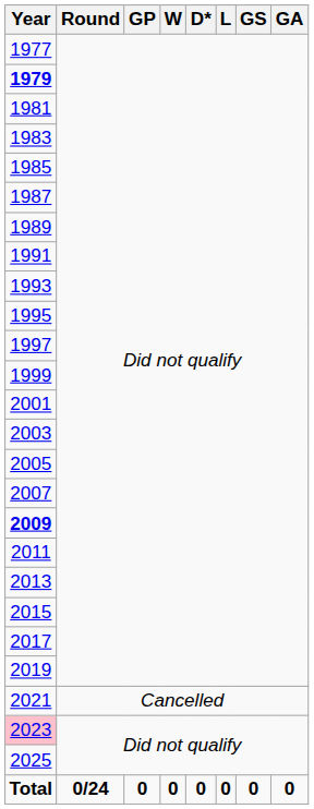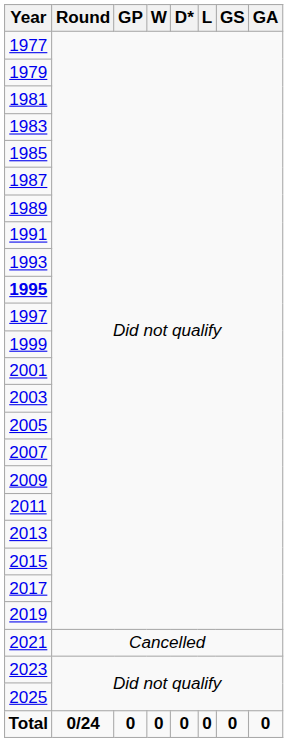1979 | Year: bold -> normal
1995 | Year: normal -> bold
2009 | Year: bold -> normal
2023 | Year: pink background -> no background
